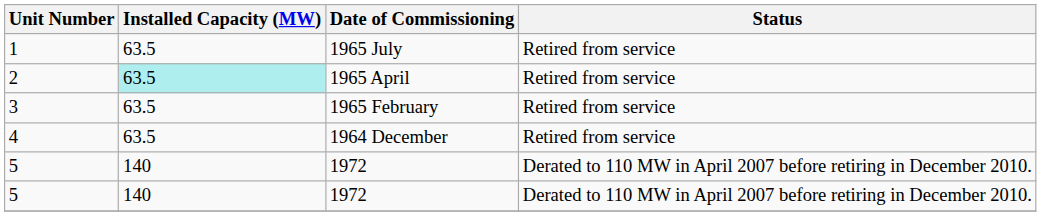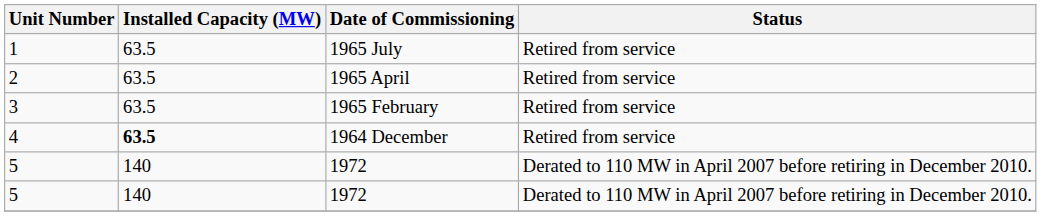2 | Installed Capacity (MW): paleturquoise background -> no background
4 | Installed Capacity (MW): normal -> bold
